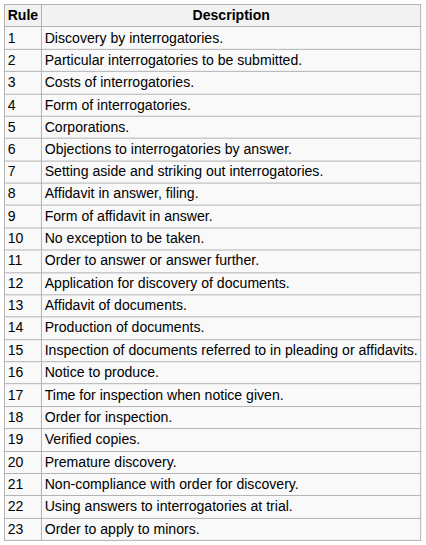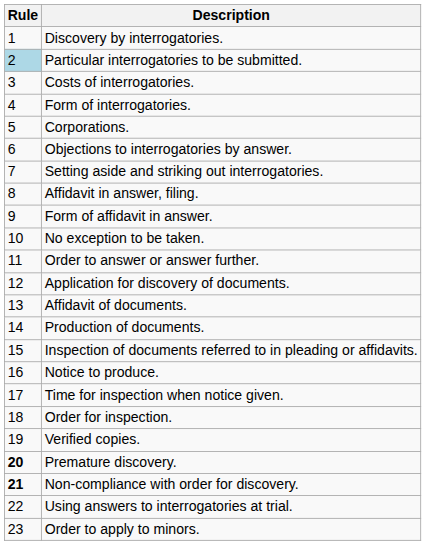Particular interrogatories to be submitted. | Rule: no background -> lightblue background
Premature discovery. | Rule: normal -> bold
Non-compliance with order for discovery. | Rule: normal -> bold
